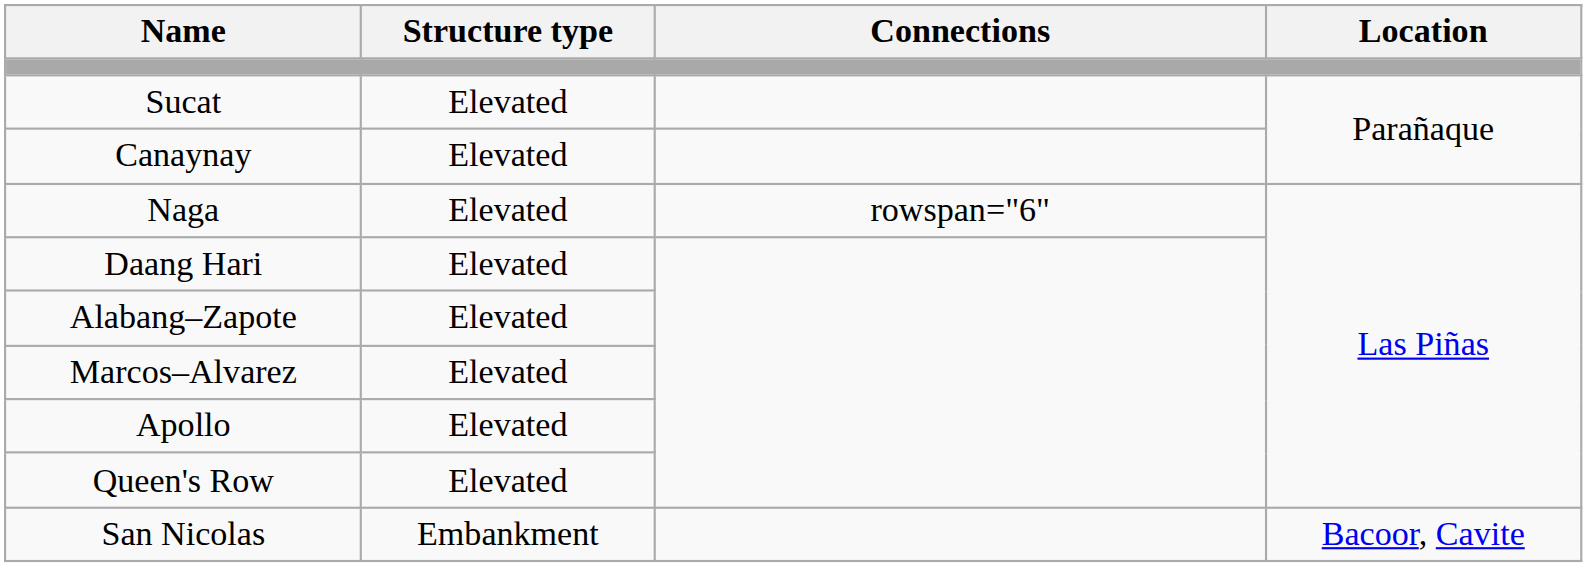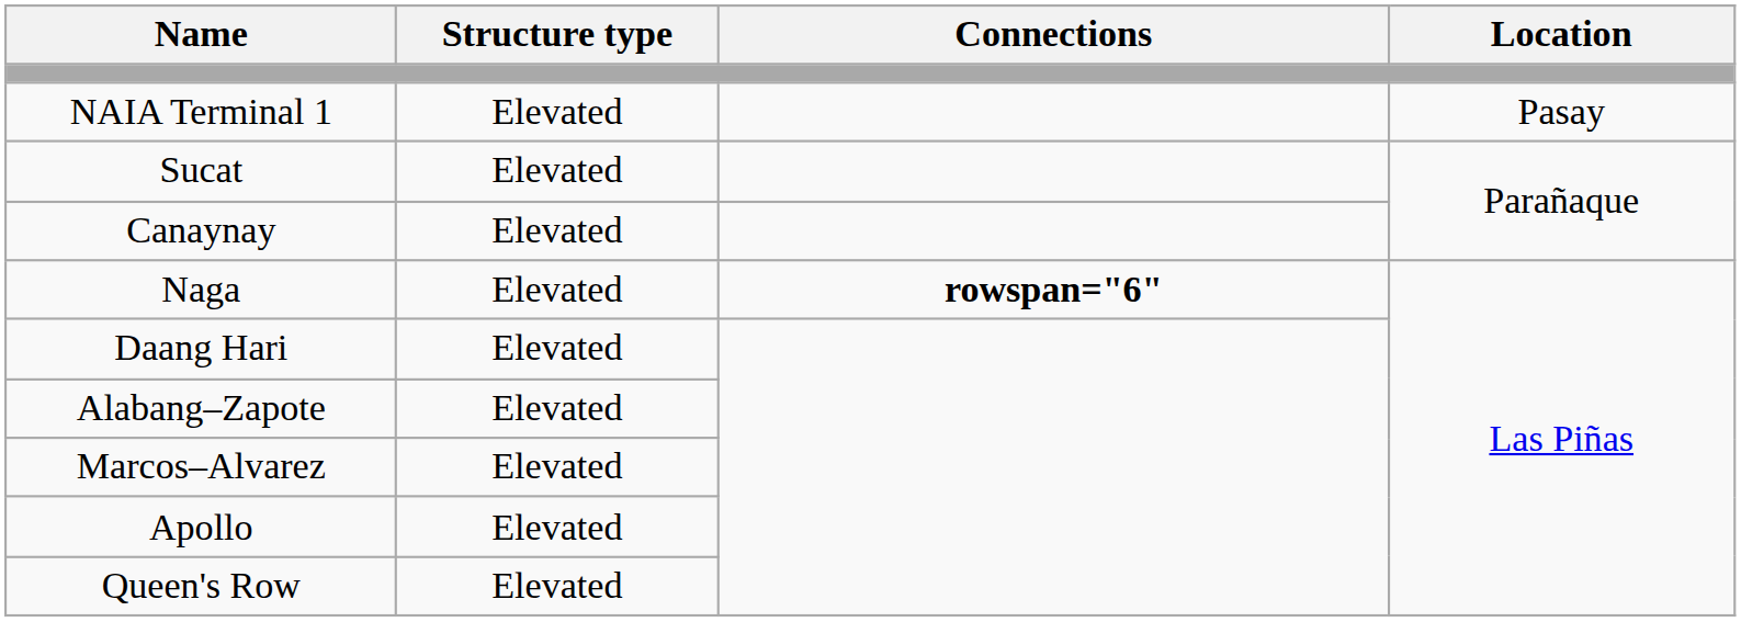+ row: NAIA Terminal 1 | Elevated | Pasay
Naga | Connections: normal -> bold
- row: San Nicolas | Embankment | Bacoor, Cavite
